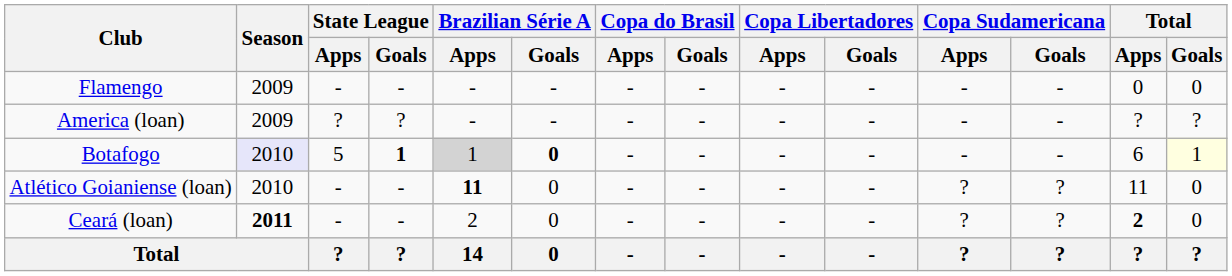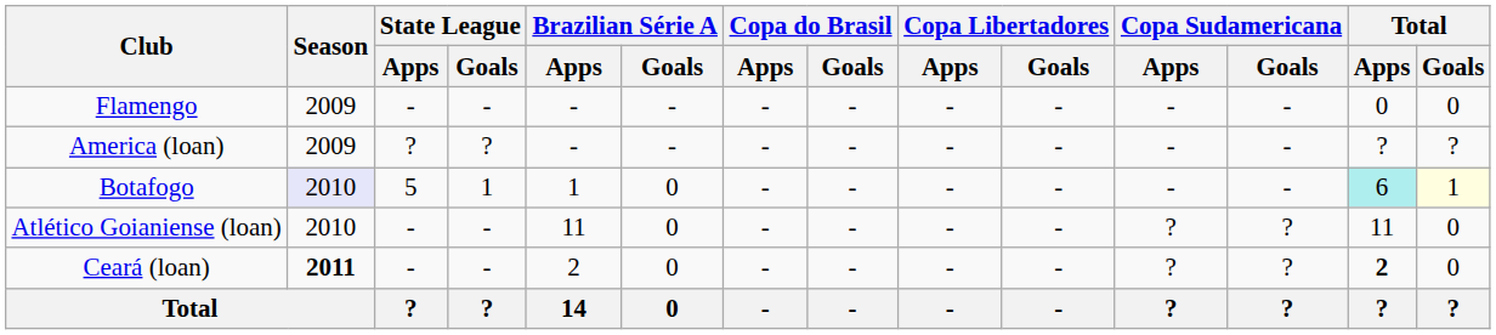Botafogo | State League / Goals: bold -> normal
Botafogo | Brazilian Série A / Apps: lightgrey background -> no background
Botafogo | Brazilian Série A / Goals: bold -> normal
Botafogo | Total / Apps: no background -> paleturquoise background
Atlético Goianiense (loan) | Brazilian Série A / Apps: bold -> normal
